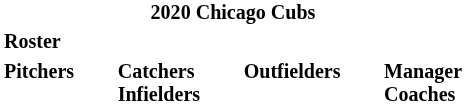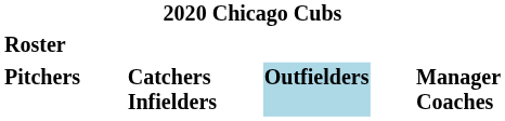Pitchers | column 3: no background -> lightblue background
